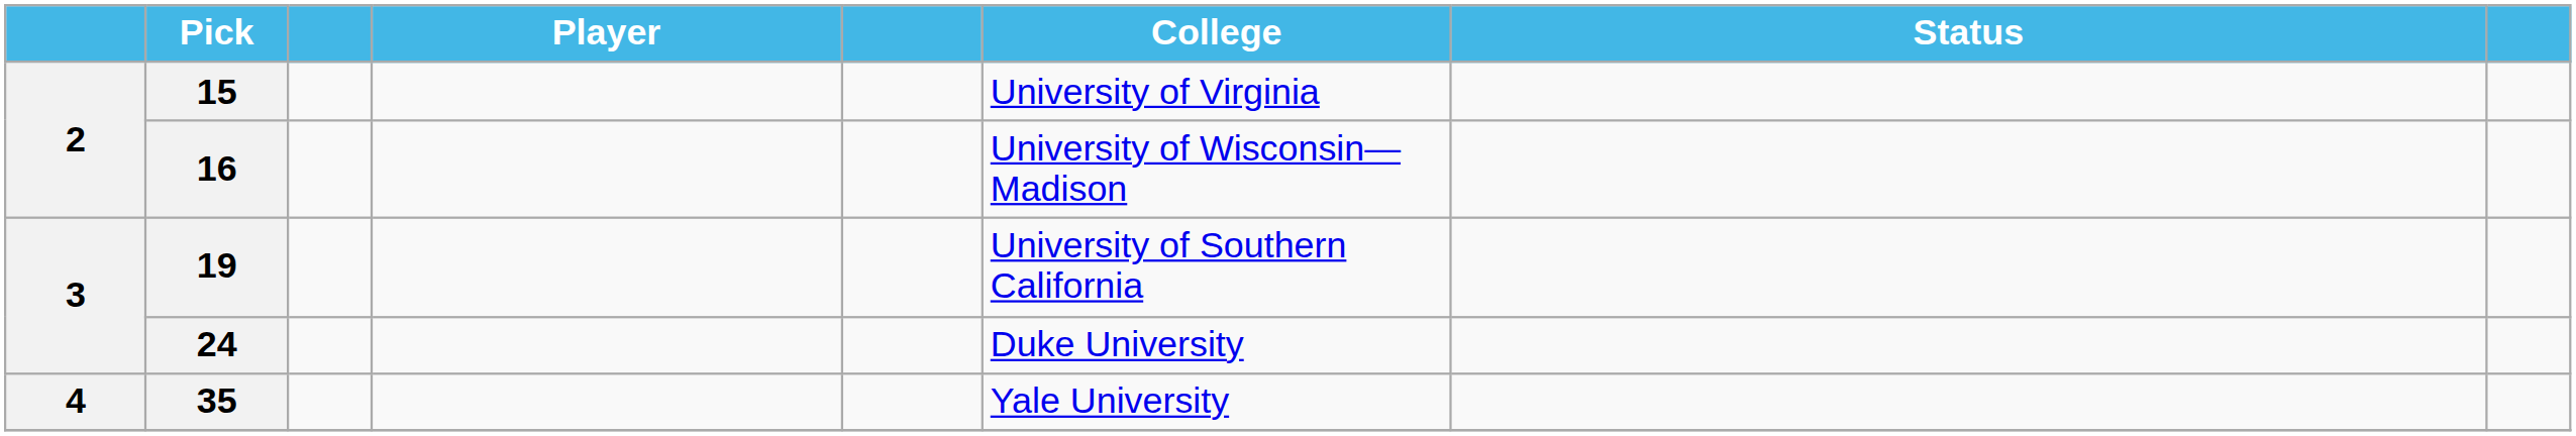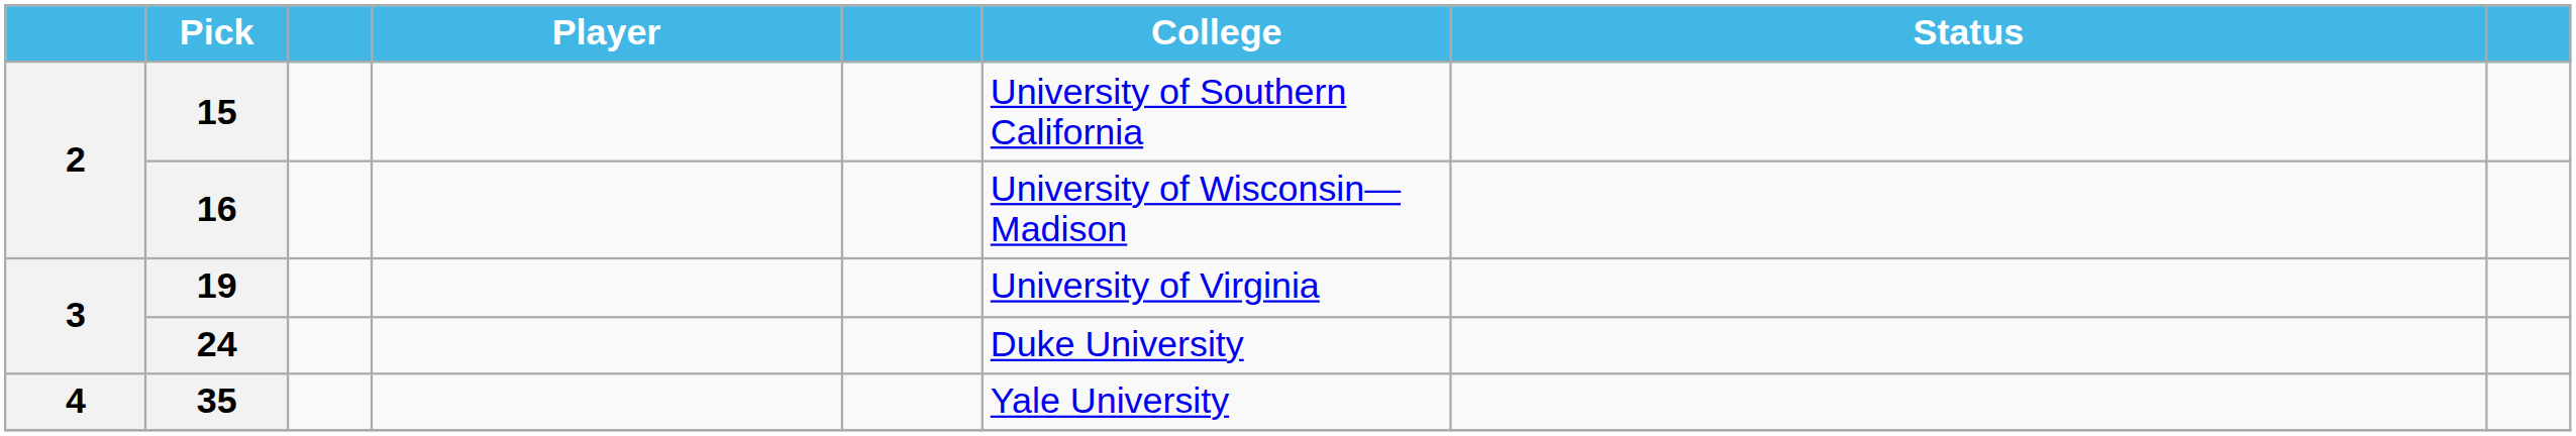15 | College: University of Virginia -> University of Southern California
19 | College: University of Southern California -> University of Virginia
